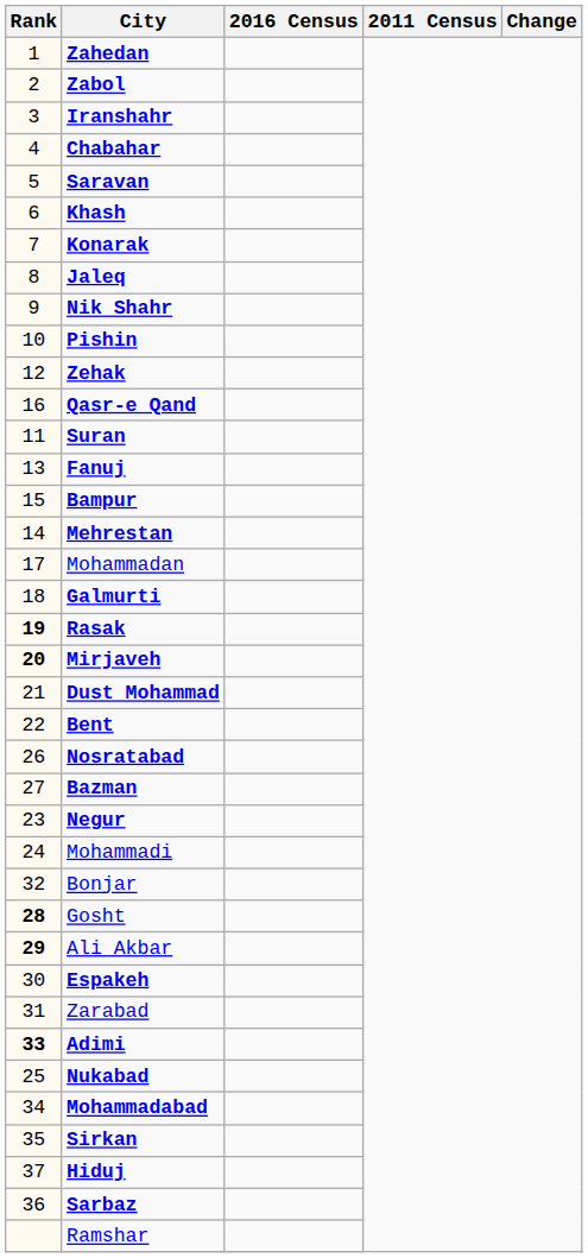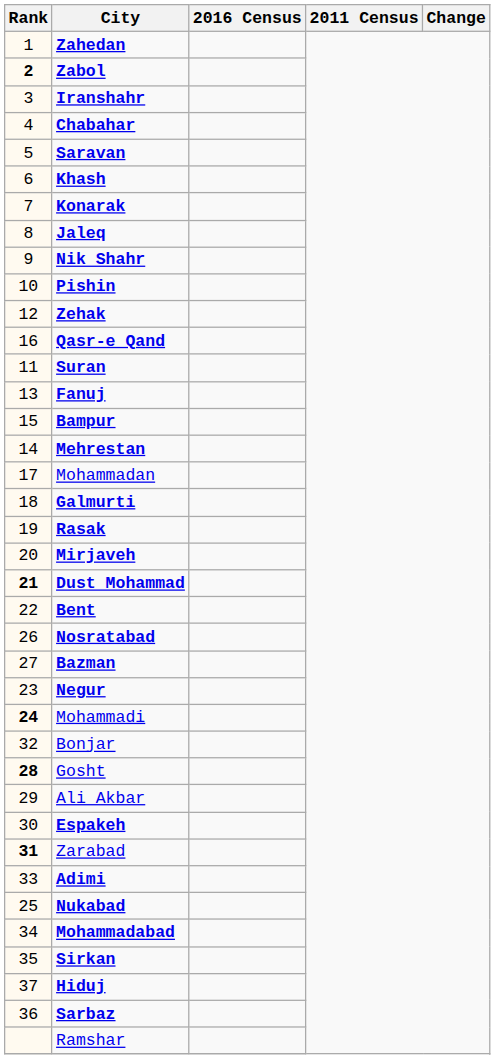Zabol | Rank: normal -> bold
Rasak | Rank: bold -> normal
Mirjaveh | Rank: bold -> normal
Dust Mohammad | Rank: normal -> bold
Mohammadi | Rank: normal -> bold
Ali Akbar | Rank: bold -> normal
Zarabad | Rank: normal -> bold
Adimi | Rank: bold -> normal
